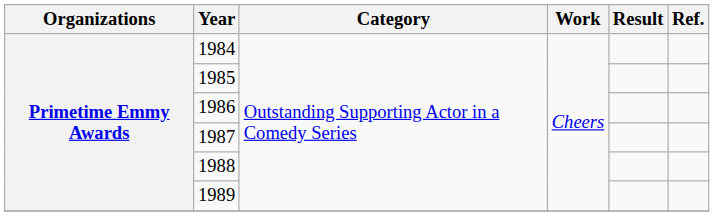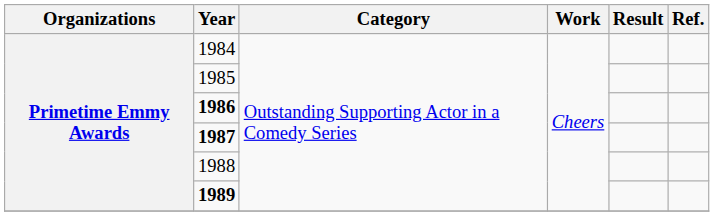1986 | Year: normal -> bold
1987 | Year: normal -> bold
1989 | Year: normal -> bold
